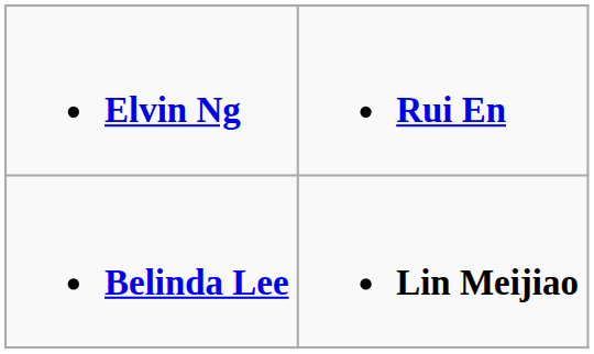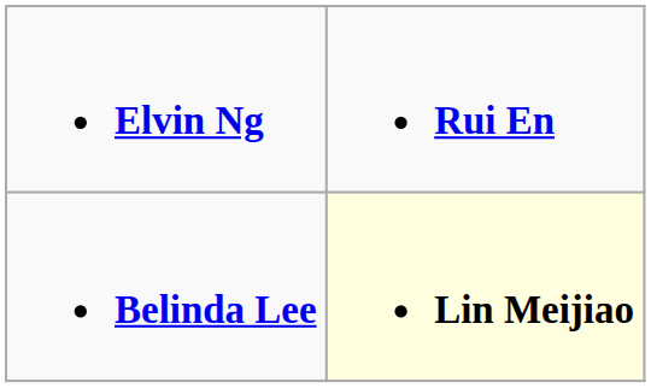Belinda Lee | column 2: no background -> lightyellow background
